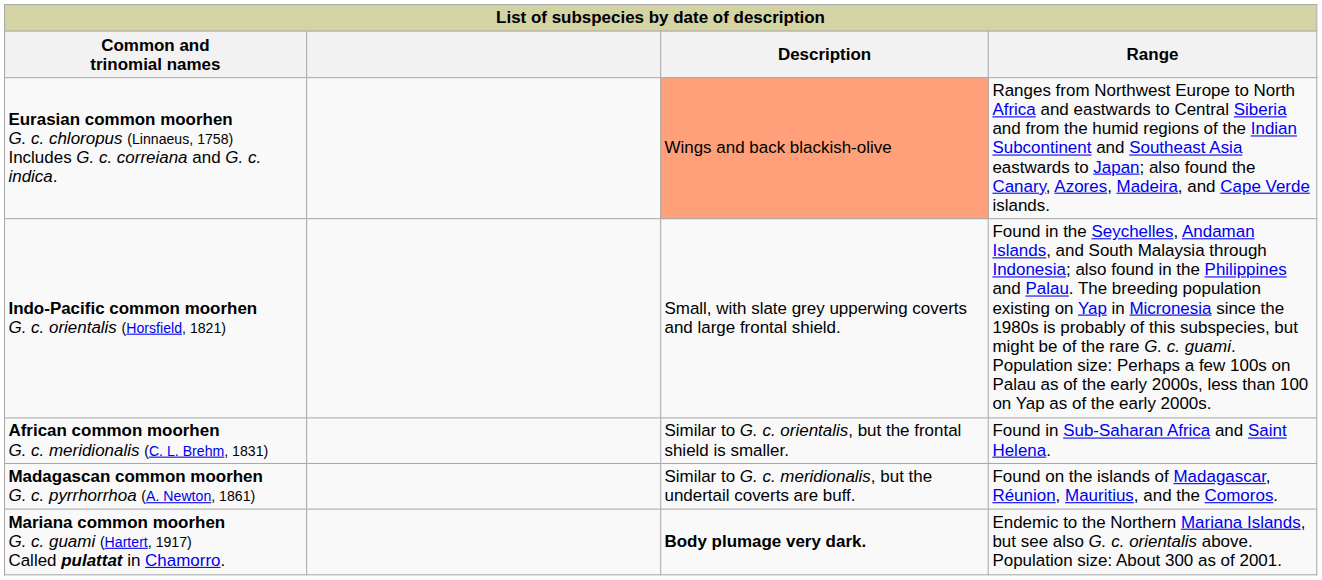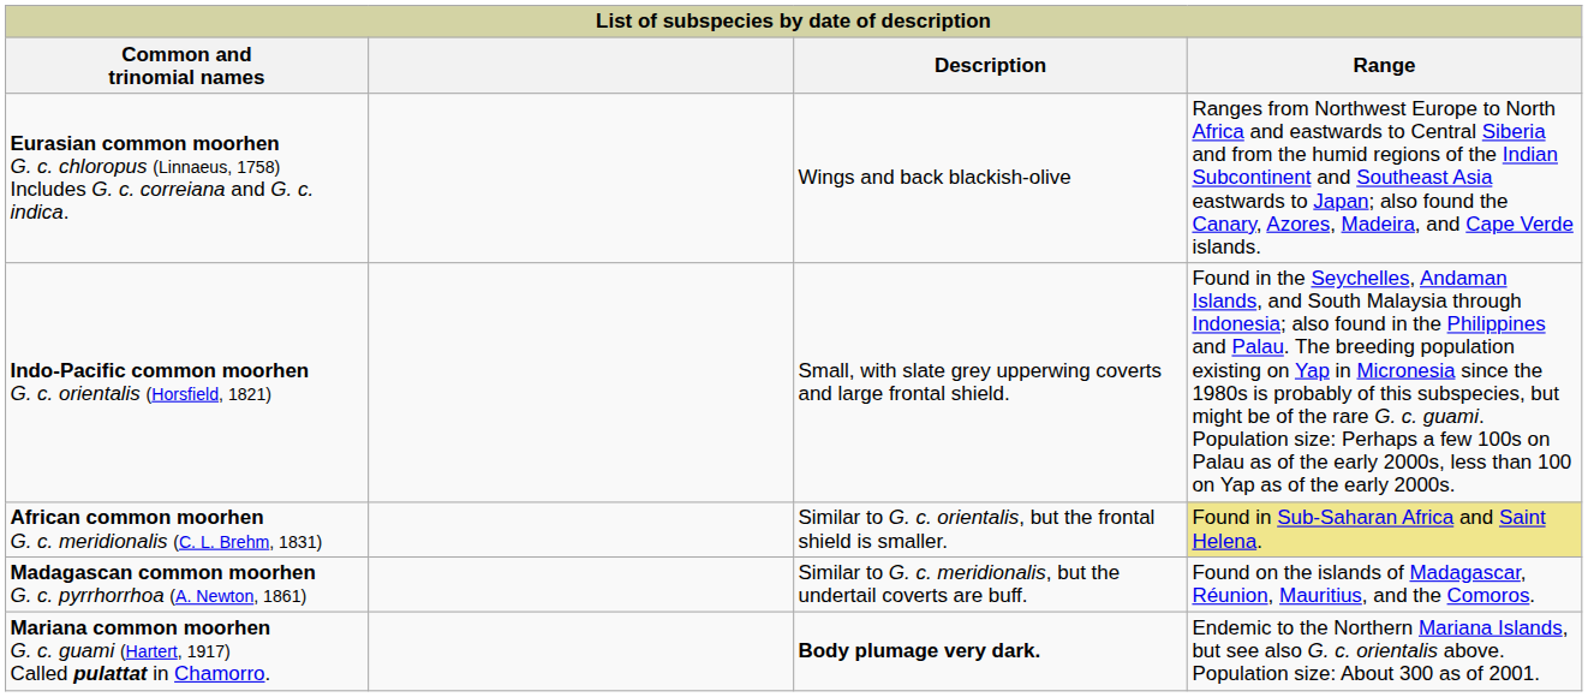row 3 | Description: lightsalmon background -> no background
row 5 | Range: no background -> khaki background
